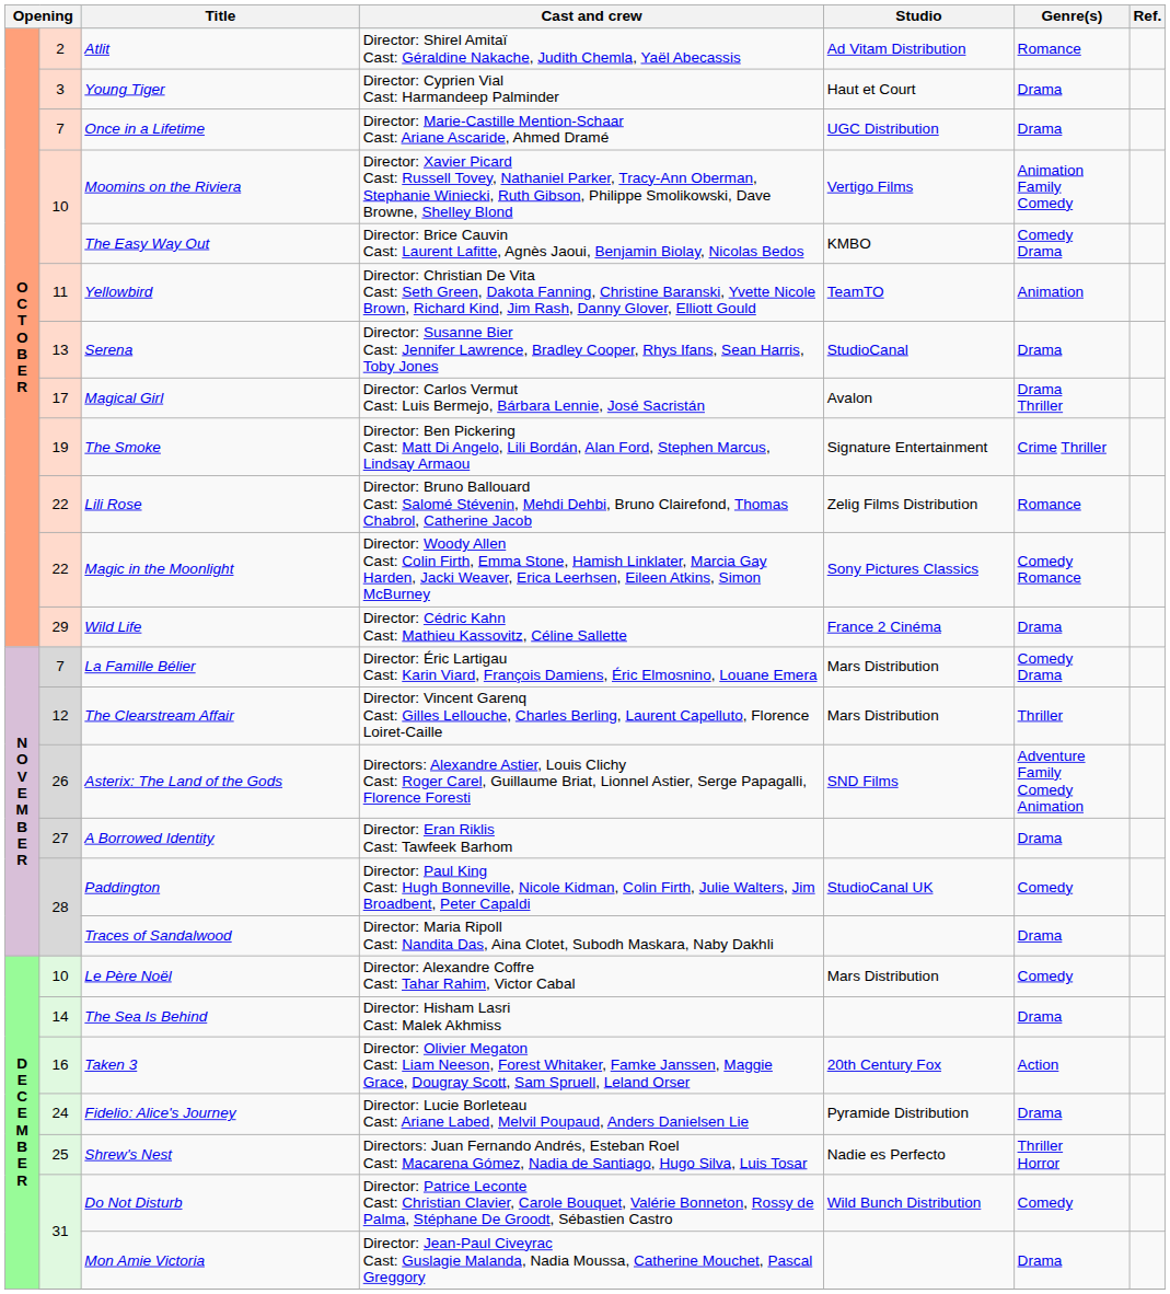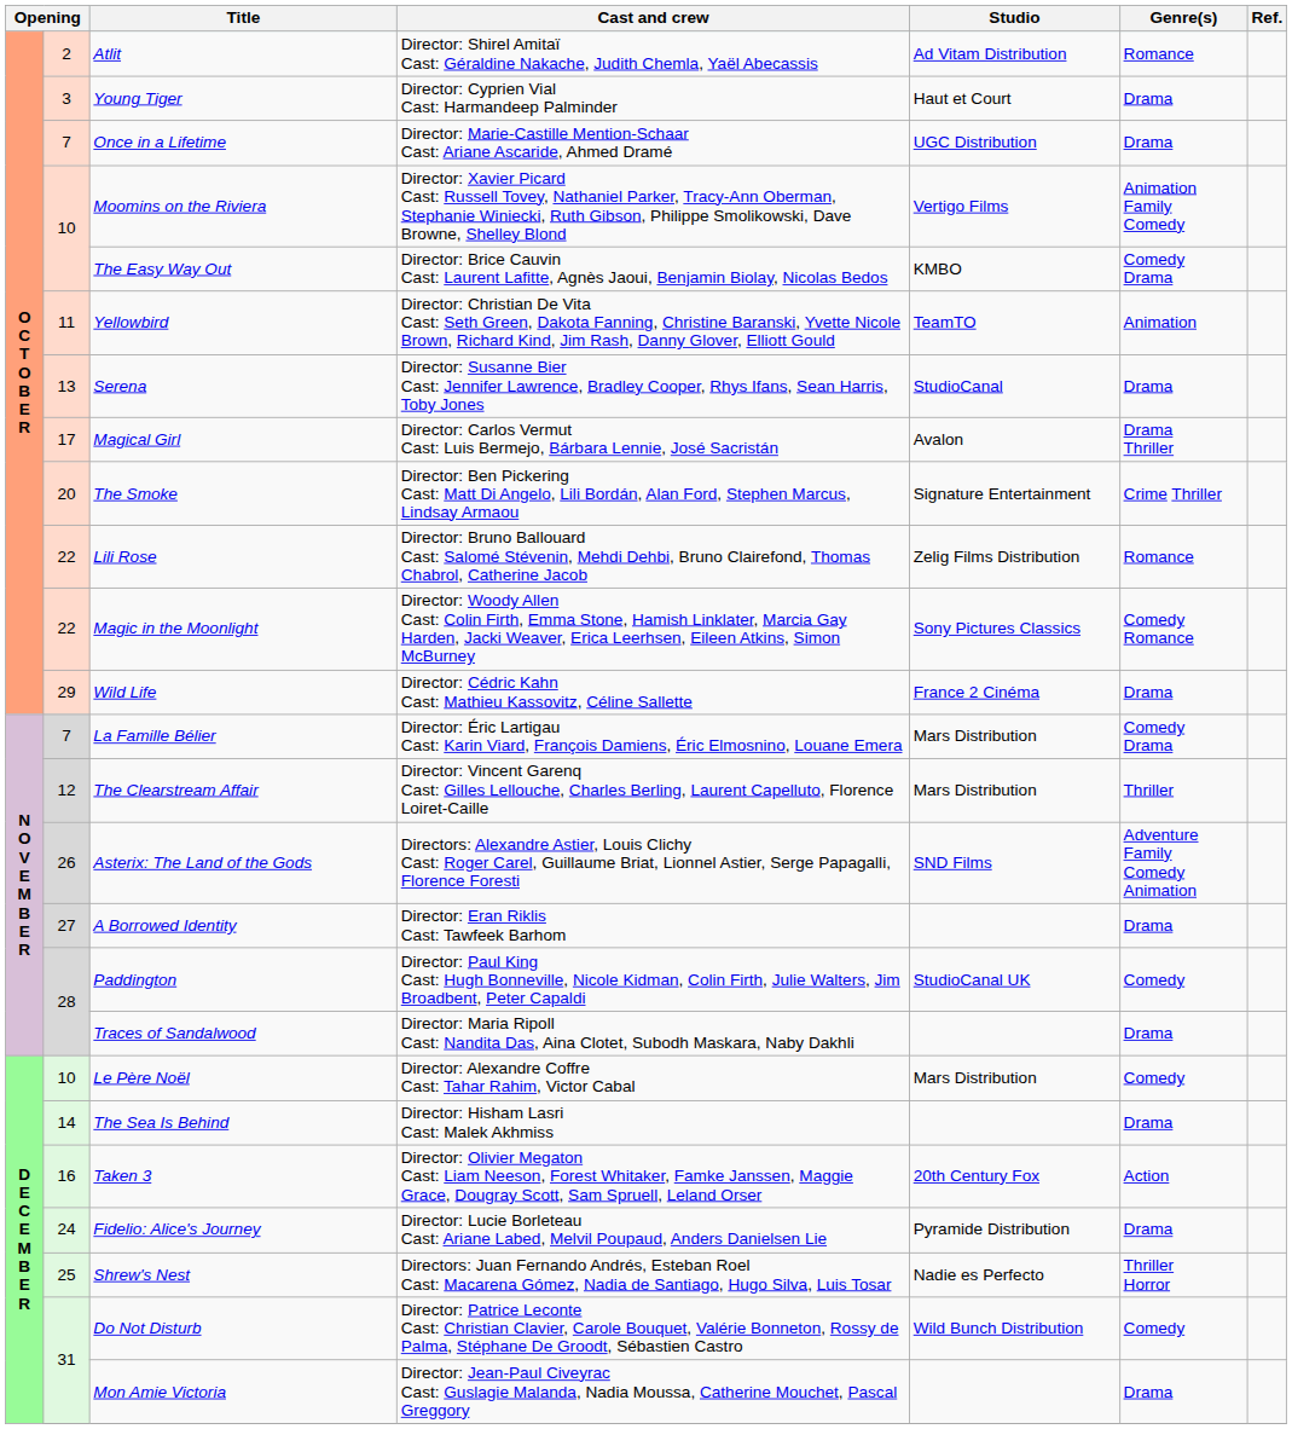The Smoke | column 2: 19 -> 20
